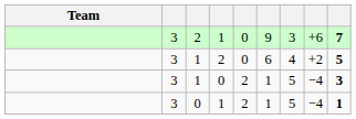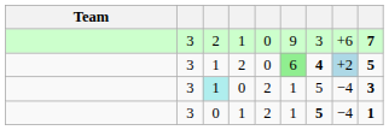row 3 | column 6: no background -> lightgreen background
row 3 | column 7: normal -> bold
row 3 | column 8: no background -> lightblue background
row 4 | column 3: no background -> paleturquoise background
row 5 | column 7: normal -> bold
